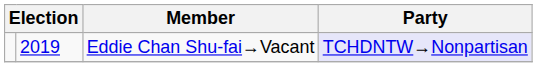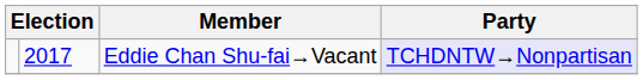Eddie Chan Shu-fai→Vacant | column 2: 2019 -> 2017
